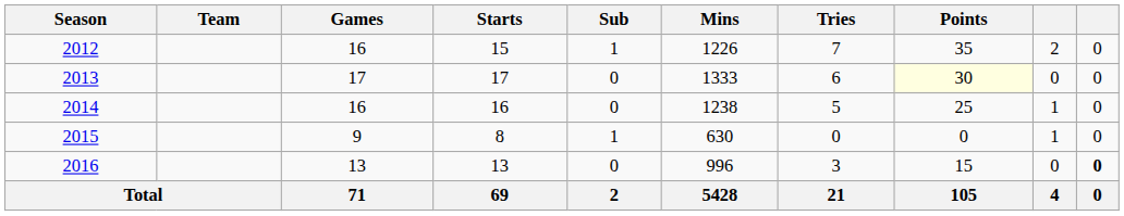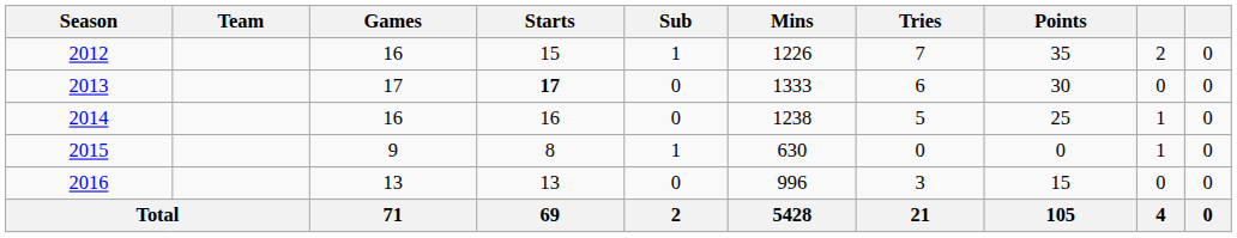2013 | Starts: normal -> bold
2013 | Points: lightyellow background -> no background
2016 | column 10: bold -> normal
